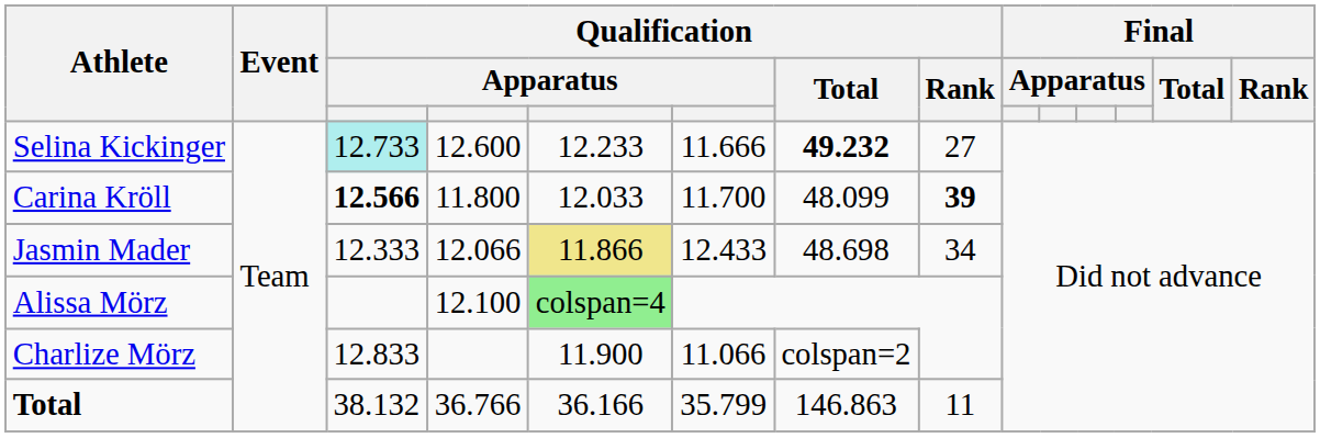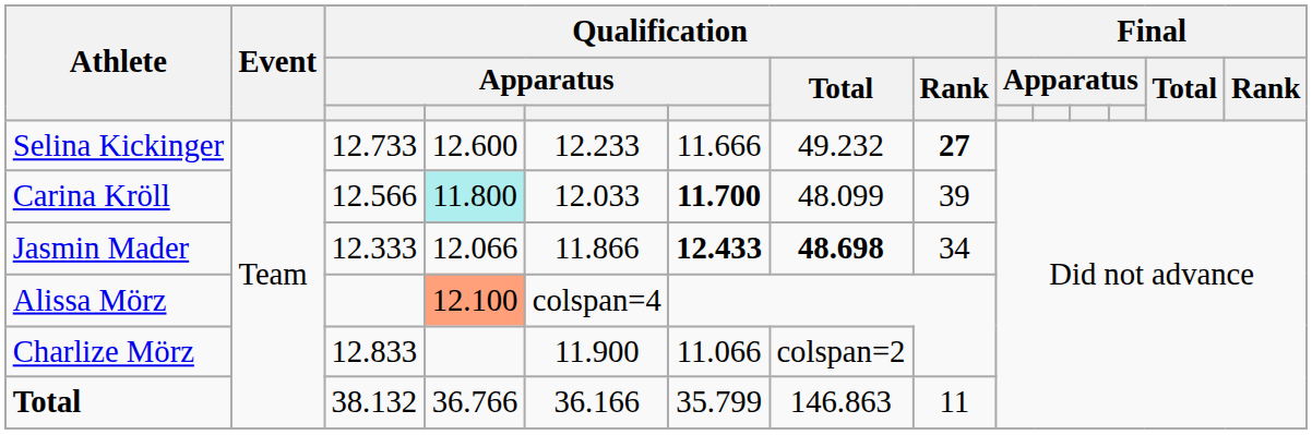Selina Kickinger | column 3: paleturquoise background -> no background
Selina Kickinger | Qualification / Total: bold -> normal
Selina Kickinger | Qualification / Rank: normal -> bold
Carina Kröll | column 3: bold -> normal
Carina Kröll | column 4: no background -> paleturquoise background
Carina Kröll | column 6: normal -> bold
Carina Kröll | Qualification / Rank: bold -> normal
Jasmin Mader | column 5: khaki background -> no background
Jasmin Mader | column 6: normal -> bold
Jasmin Mader | Qualification / Total: normal -> bold
Alissa Mörz | column 4: no background -> lightsalmon background
Alissa Mörz | column 5: lightgreen background -> no background
